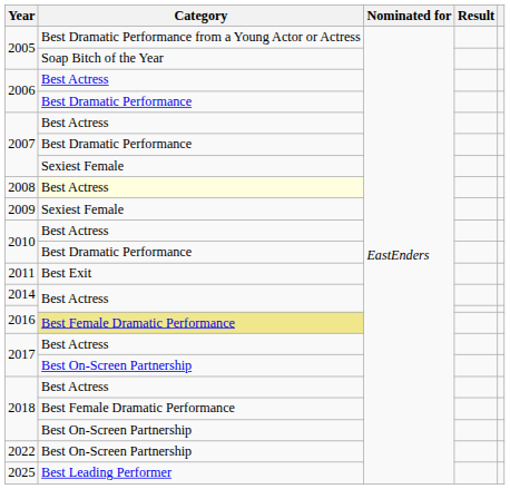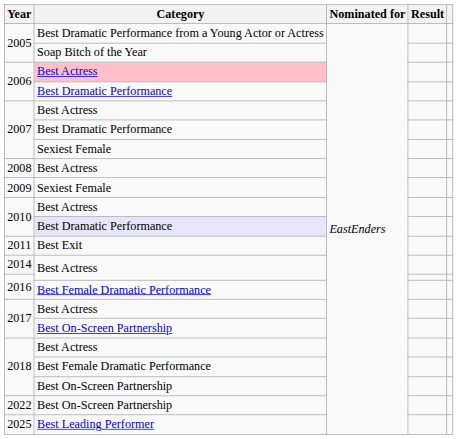2006 / Best Actress | Category: no background -> pink background
2008 | Category: lightyellow background -> no background
2010 / Best Dramatic Performance | Category: no background -> lavender background
2016 / Best Female Dramatic Performance | Category: khaki background -> no background
